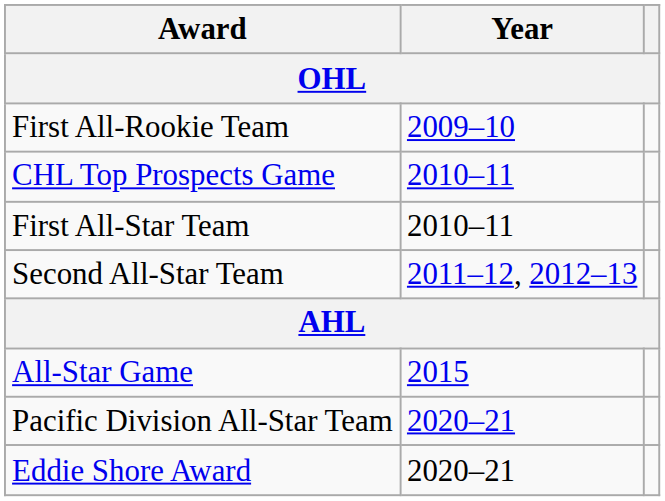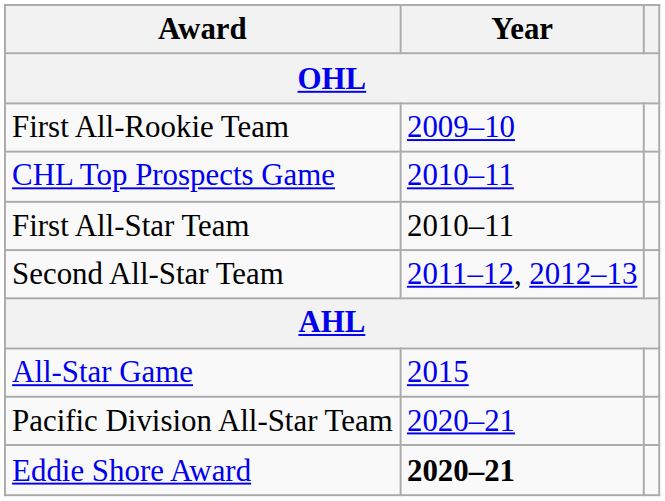Eddie Shore Award | Year: normal -> bold
